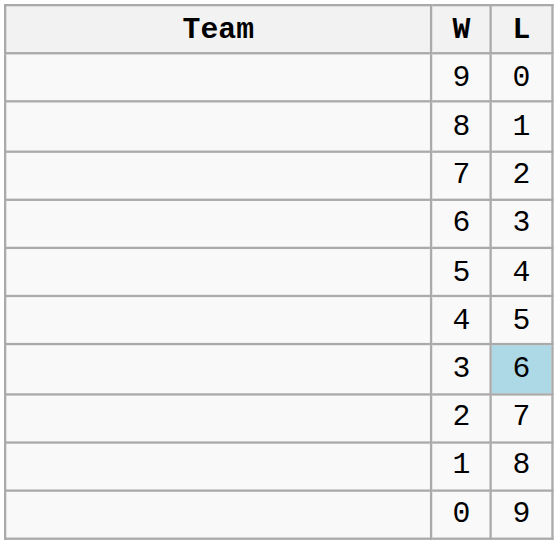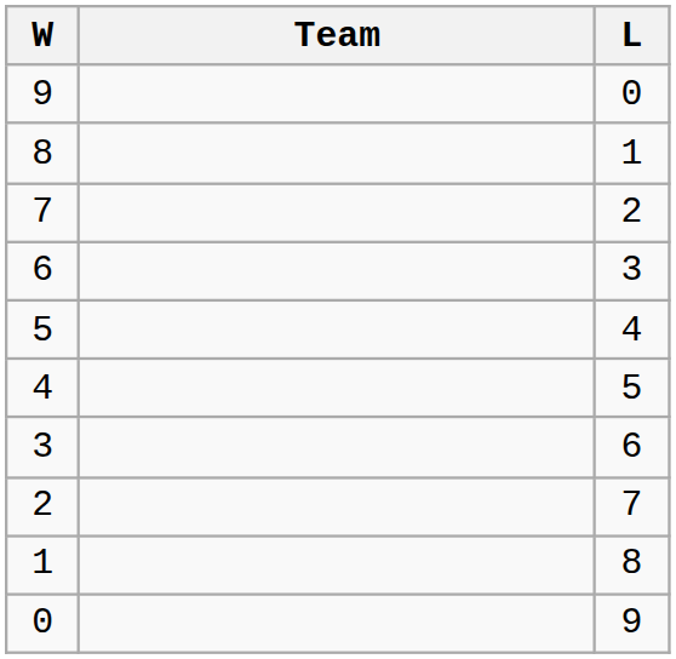columns swapped: Team <-> W
row 8 | L: lightblue background -> no background
